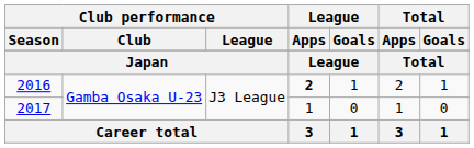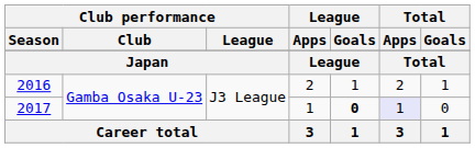2016 | League / Apps: bold -> normal
2017 | League / Goals: normal -> bold
2017 | Total / Apps: no background -> lavender background
